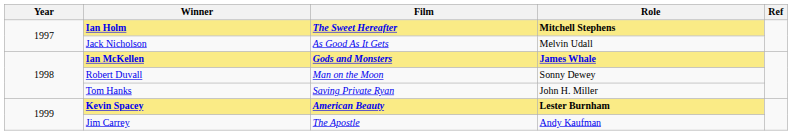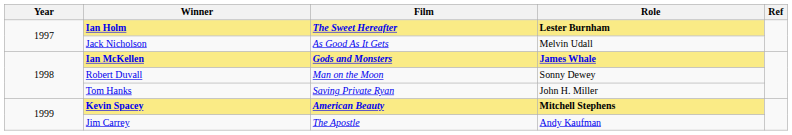Ian Holm | Role: Mitchell Stephens -> Lester Burnham
Kevin Spacey | Role: Lester Burnham -> Mitchell Stephens
